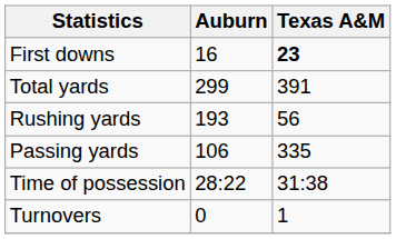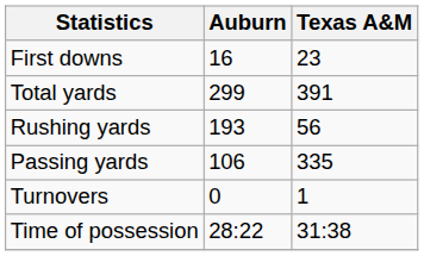First downs | Texas A&M: bold -> normal
rows swapped: Turnovers <-> Time of possession
